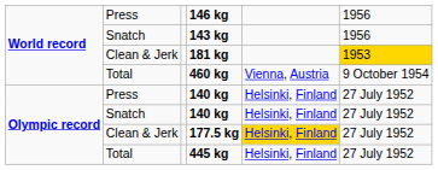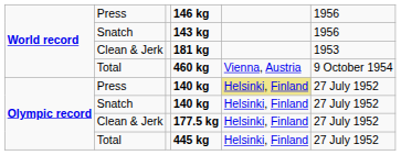181 kg | column 6: gold background -> no background
Press / 140 kg | column 5: no background -> khaki background
177.5 kg | column 5: gold background -> no background
